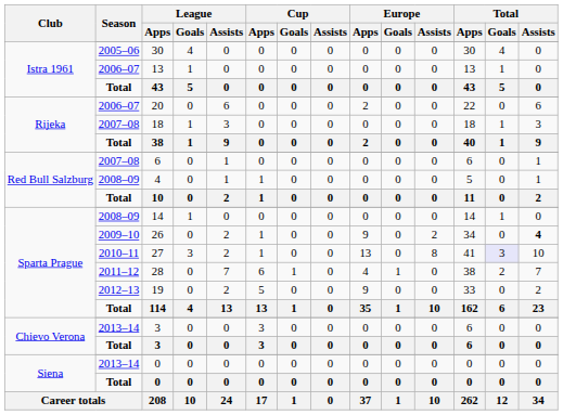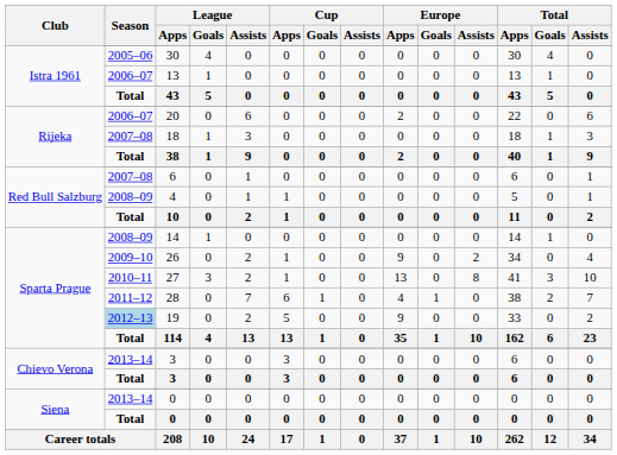26 | Total / Assists: bold -> normal
27 | Total / Goals: lavender background -> no background
19 | Season: no background -> lightblue background
